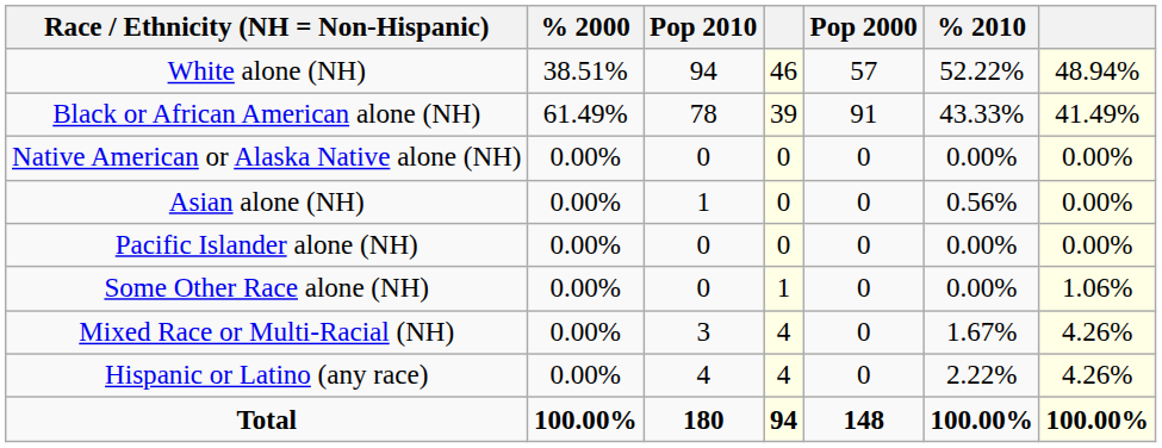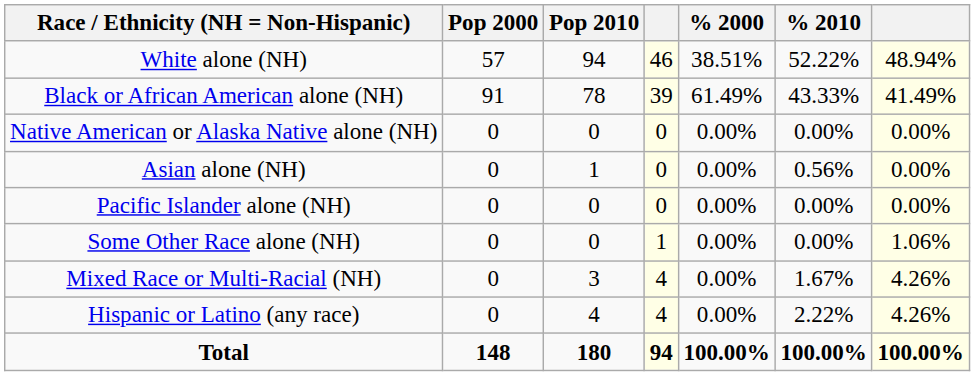columns swapped: Pop 2000 <-> % 2000
